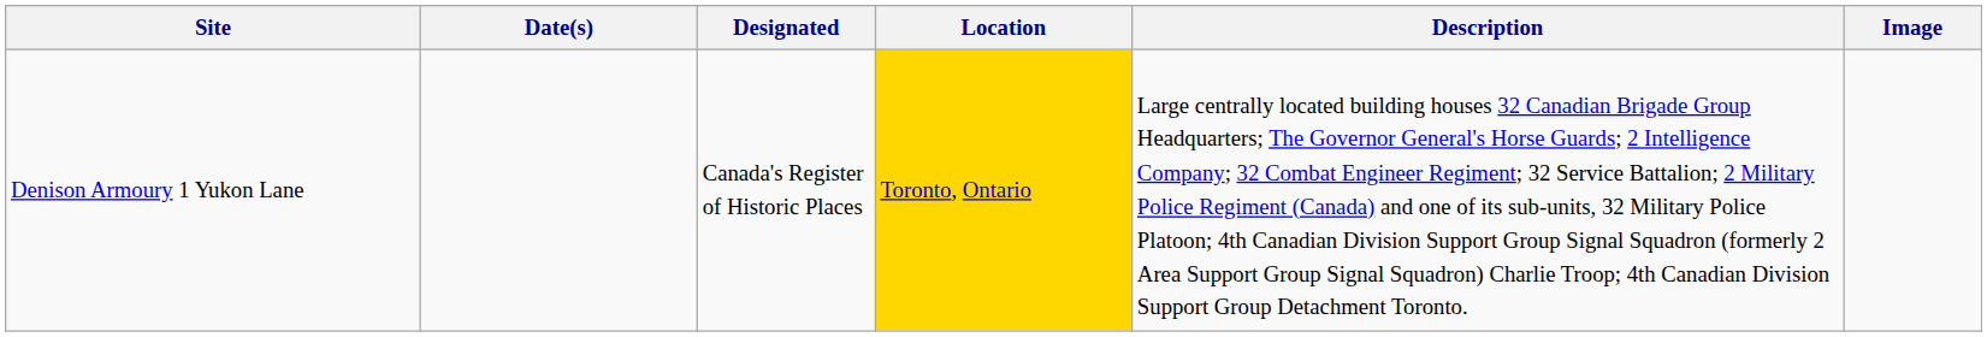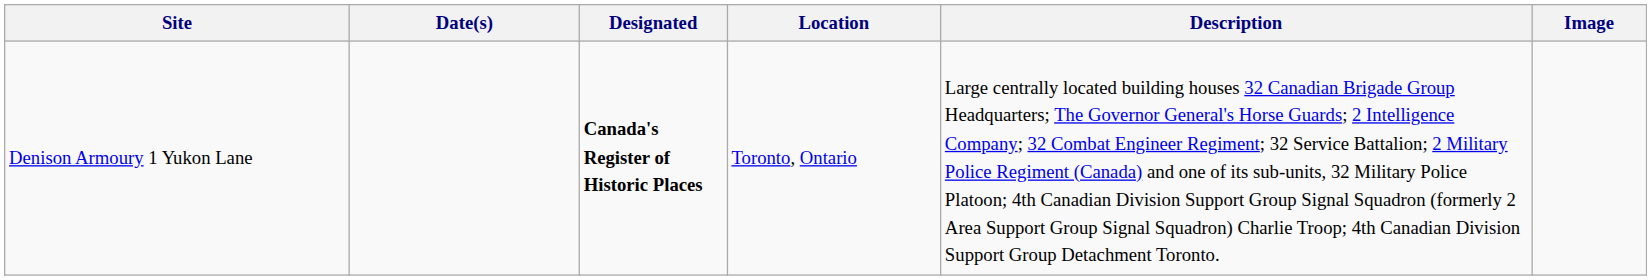Denison Armoury 1 Yukon Lane | Designated: normal -> bold
Denison Armoury 1 Yukon Lane | Location: gold background -> no background
